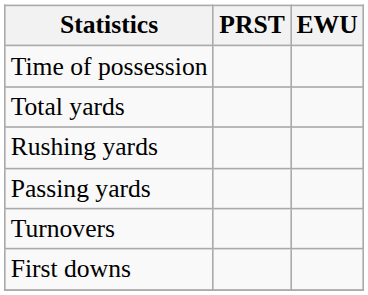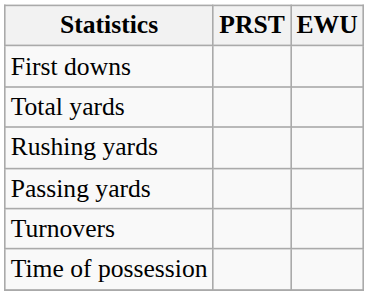rows swapped: First downs <-> Time of possession
